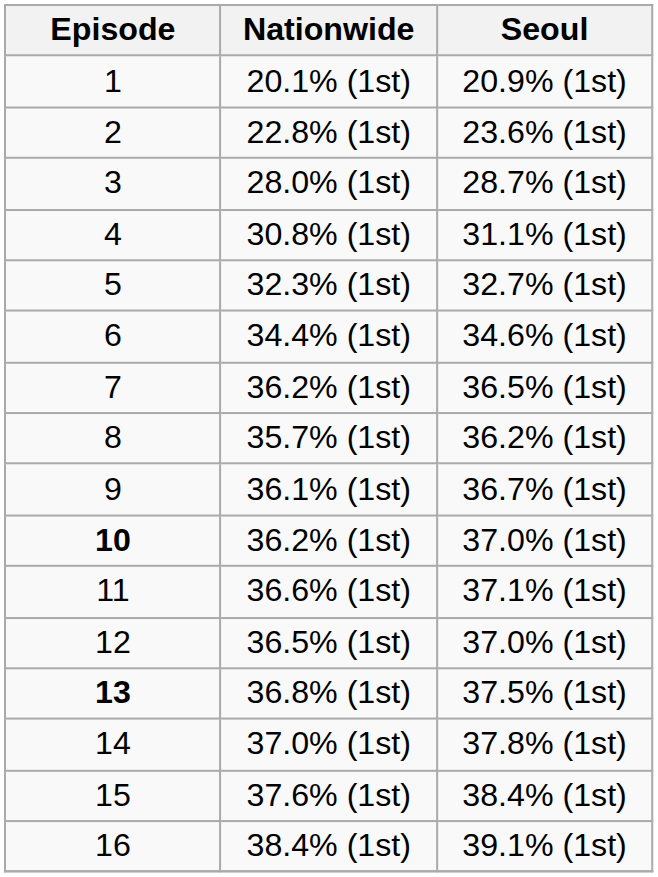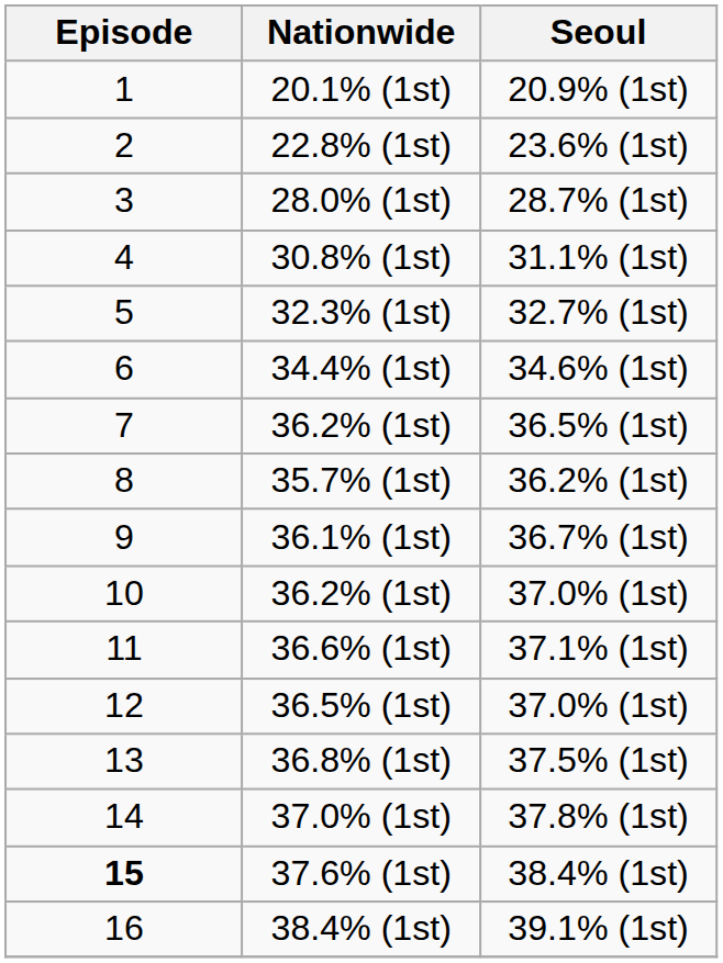36.2% (1st) / 37.0% (1st) | Episode: bold -> normal
36.8% (1st) | Episode: bold -> normal
37.6% (1st) | Episode: normal -> bold
